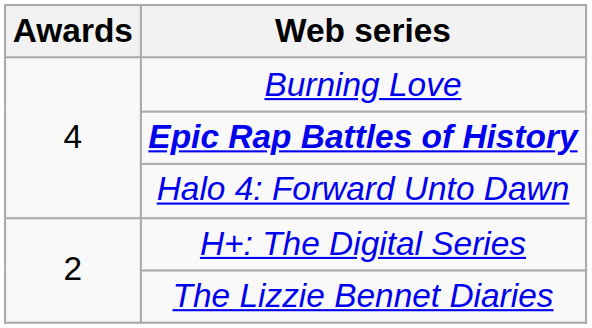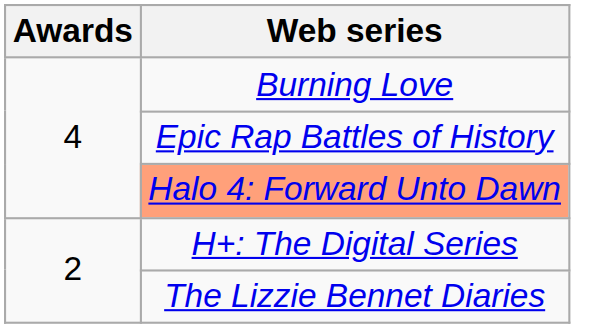Epic Rap Battles of History | Web series: bold -> normal
Halo 4: Forward Unto Dawn | Web series: no background -> lightsalmon background
